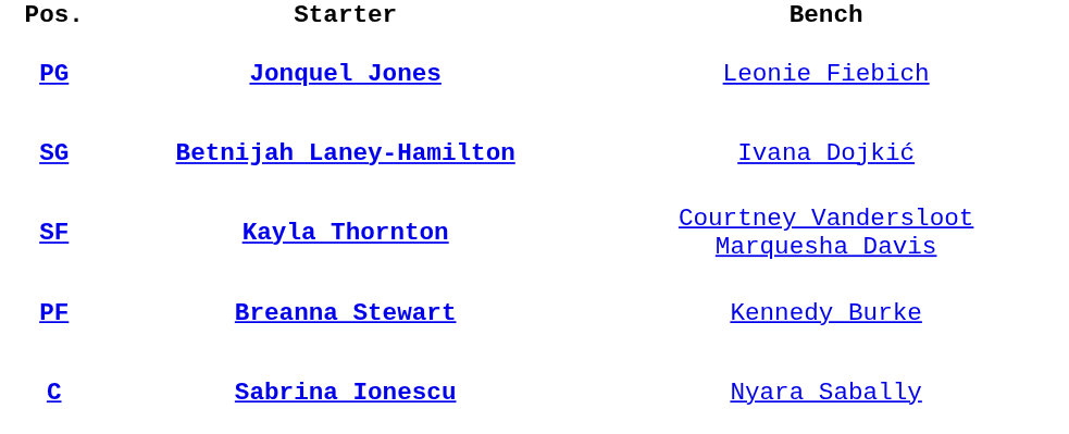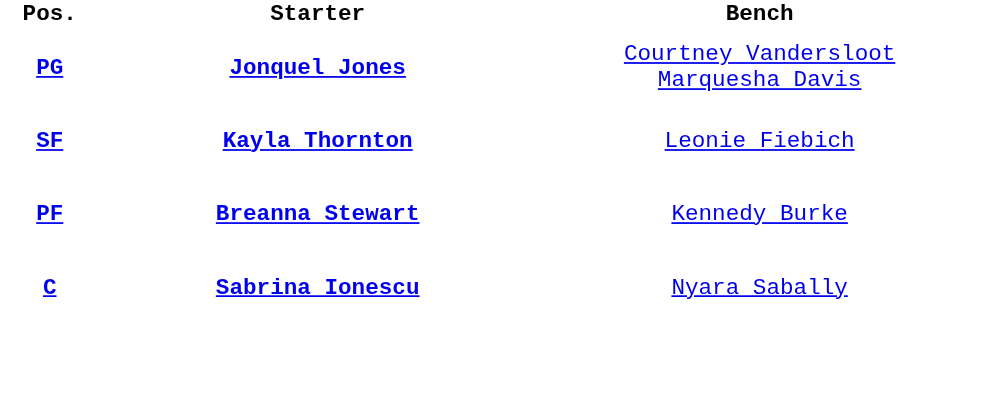PG | Bench: Leonie Fiebich -> Courtney Vandersloot Marquesha Davis
- row: SG | Betnijah Laney-Hamilton | Ivana Dojkić
SF | Bench: Courtney Vandersloot Marquesha Davis -> Leonie Fiebich
